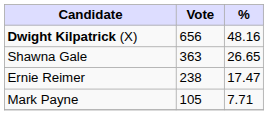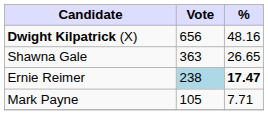Ernie Reimer | Vote: no background -> lightblue background
Ernie Reimer | %: normal -> bold
